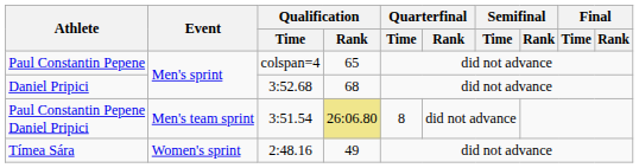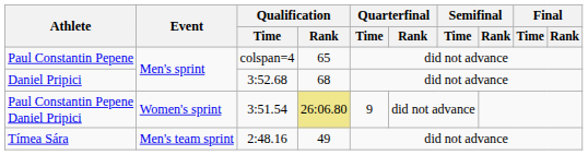Paul Constantin Pepene Daniel Pripici | Event: Men's team sprint -> Women's sprint
Paul Constantin Pepene Daniel Pripici | Quarterfinal / Time: 8 -> 9
Tímea Sára | Event: Women's sprint -> Men's team sprint
